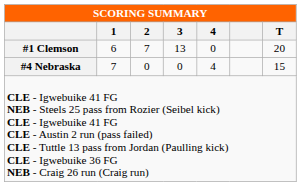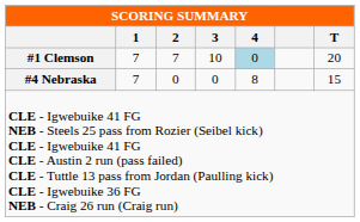#1 Clemson | 1: 6 -> 7
#1 Clemson | 3: 13 -> 10
#1 Clemson | 4: no background -> lightblue background
#4 Nebraska | 4: 4 -> 8
